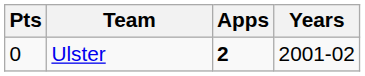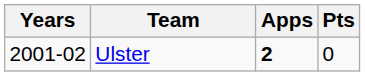columns swapped: Years <-> Pts
